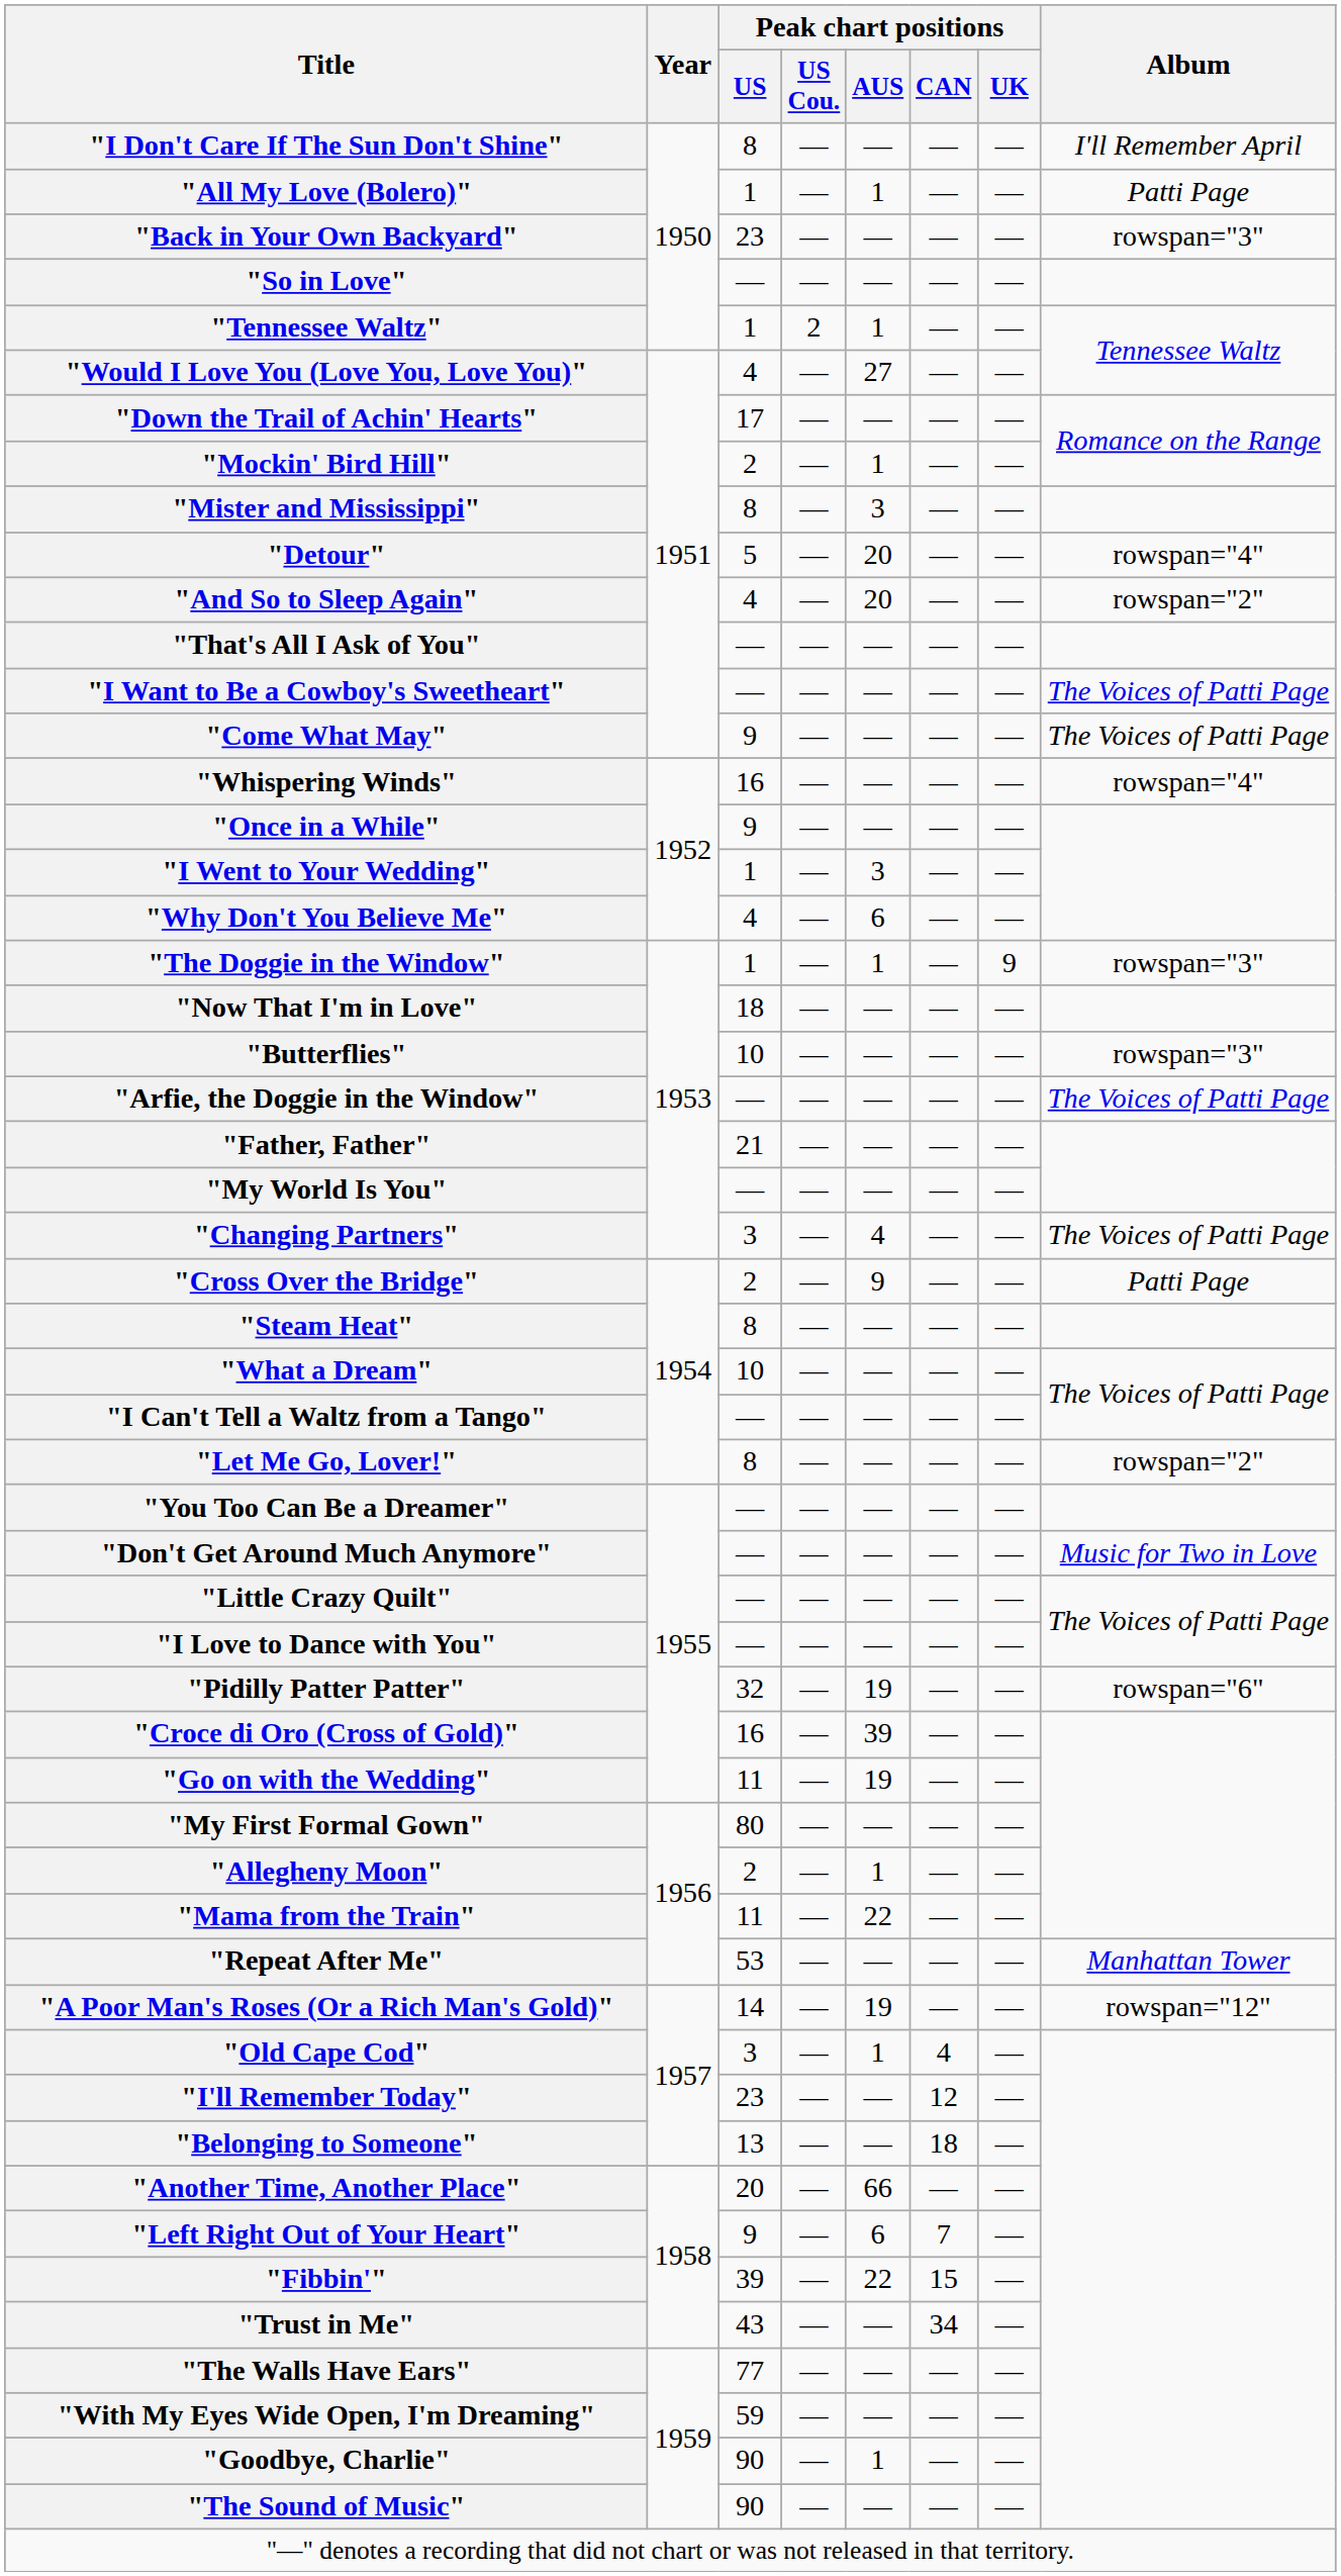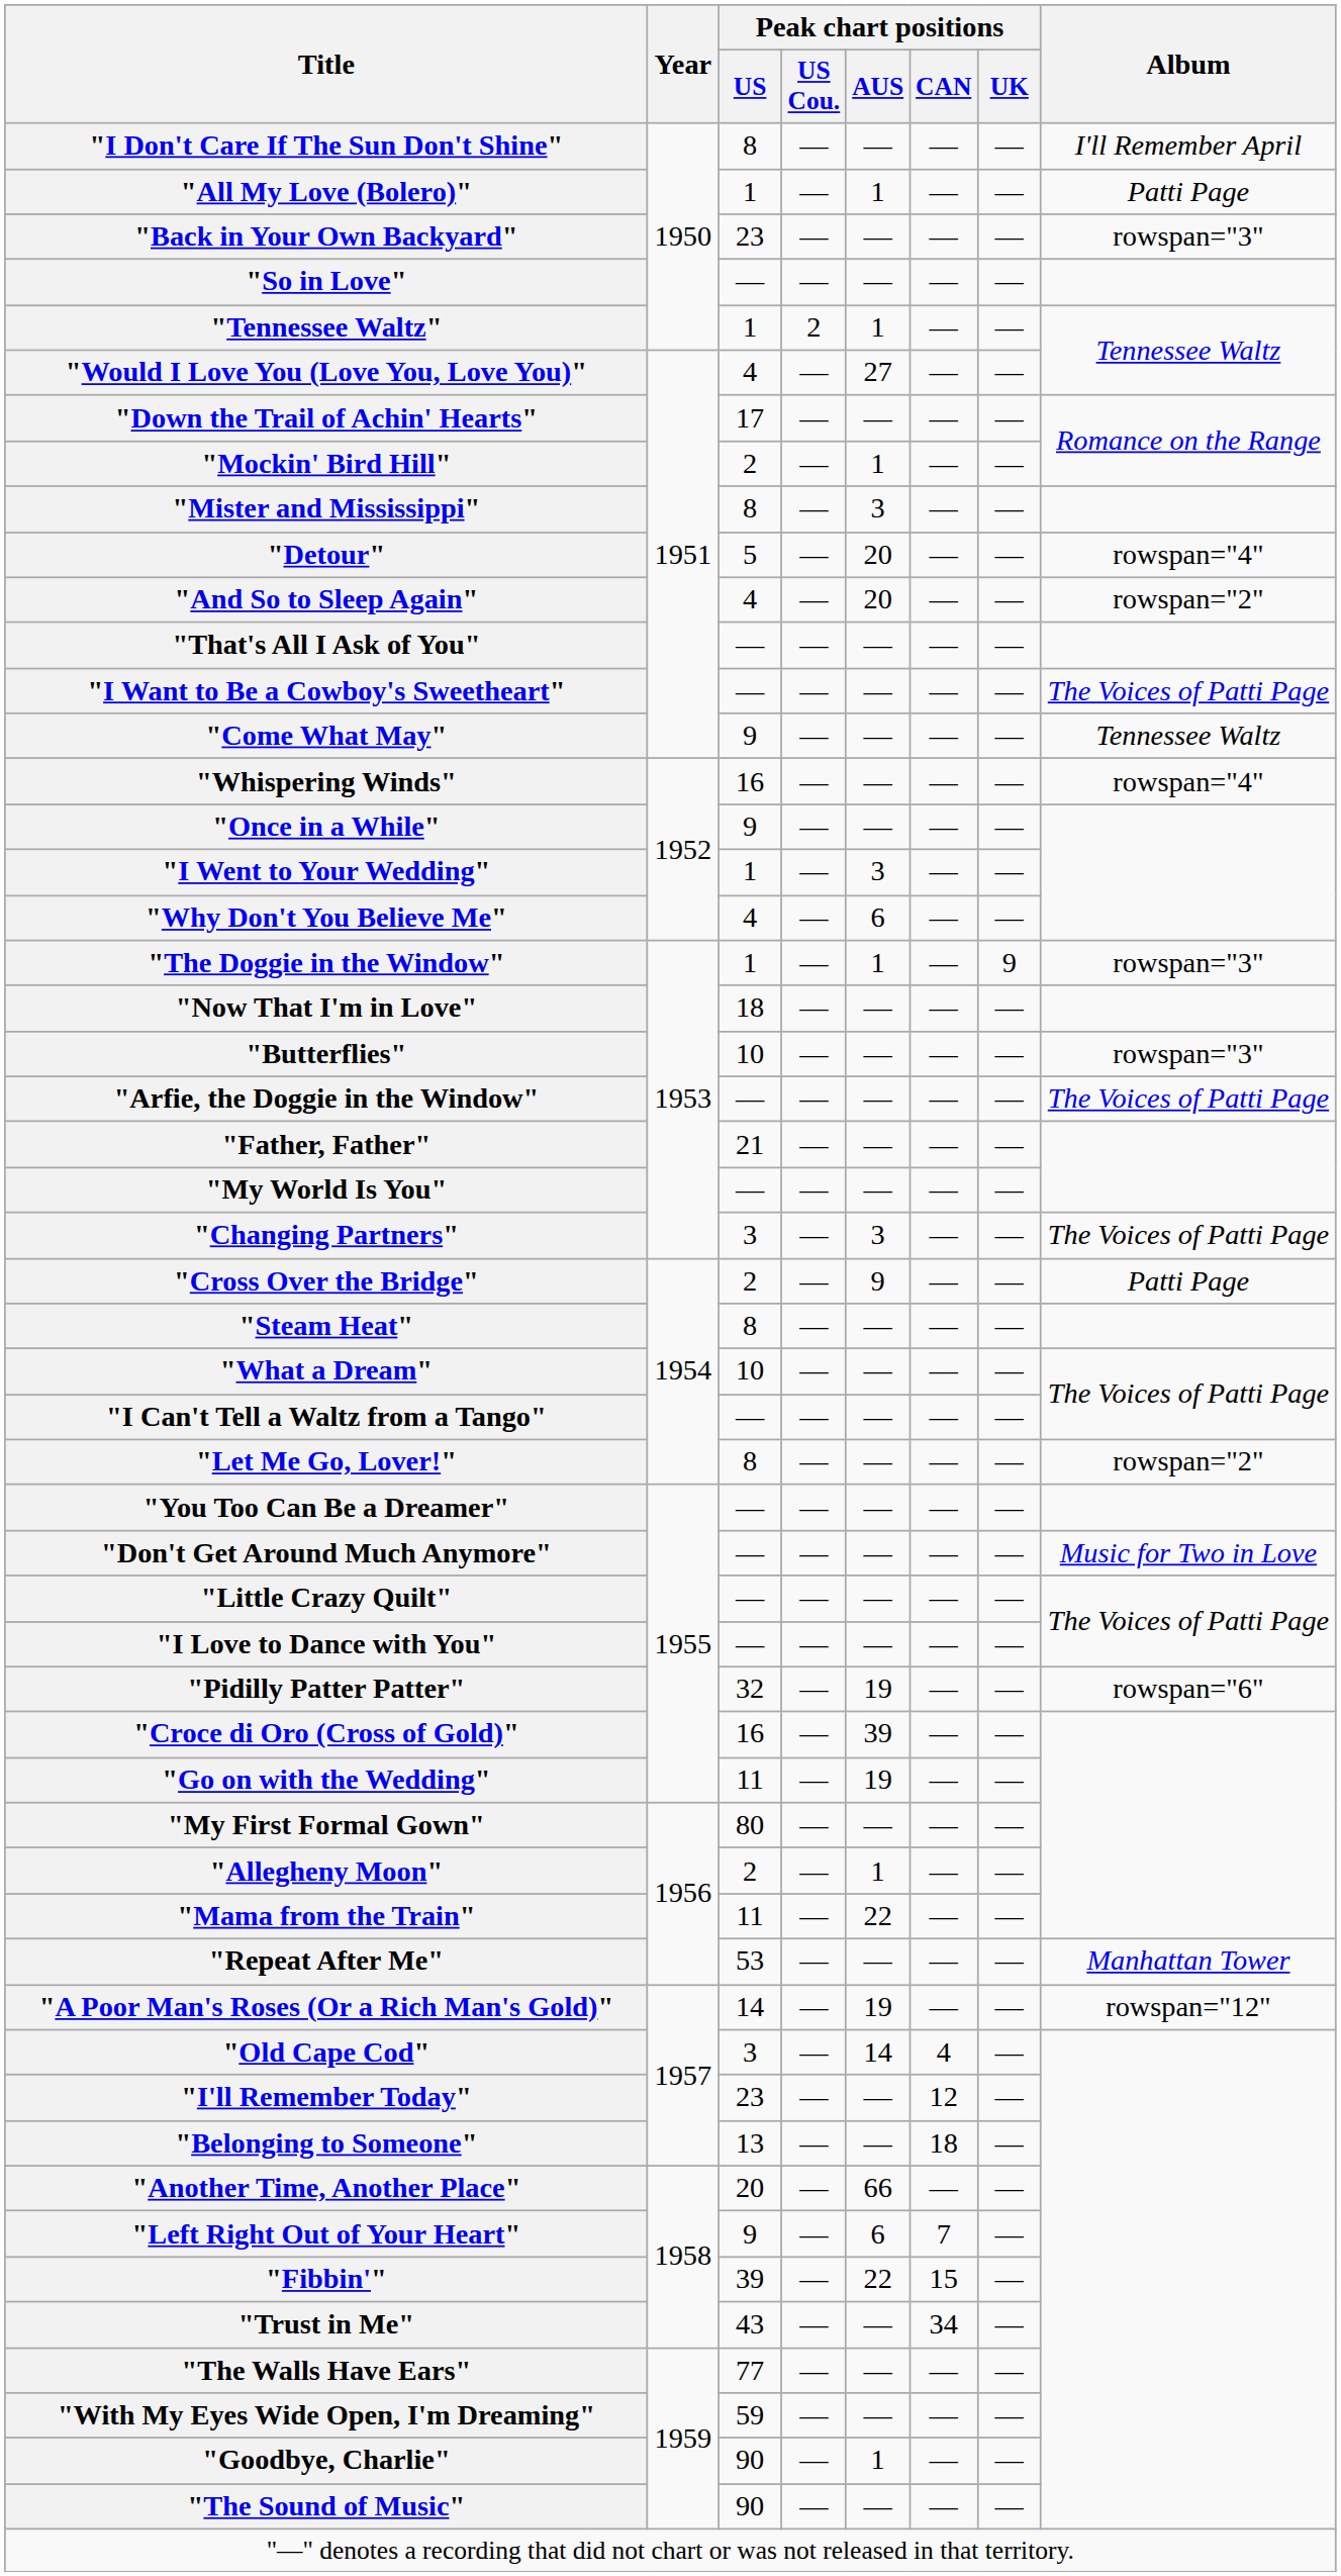"Come What May" | Album: The Voices of Patti Page -> Tennessee Waltz
"Changing Partners" | Peak chart positions / AUS: 4 -> 3
"Old Cape Cod" | Peak chart positions / AUS: 1 -> 14
